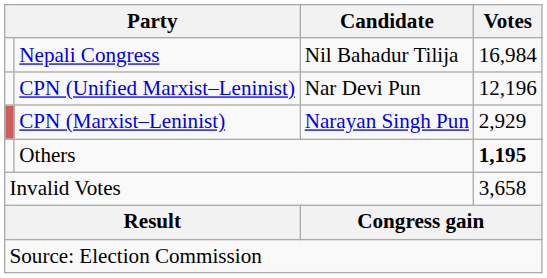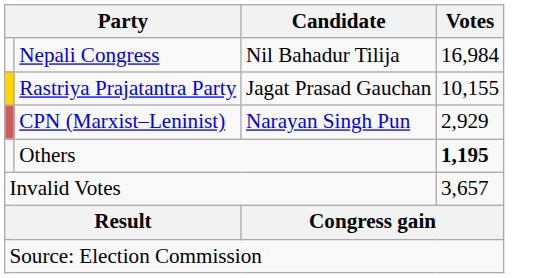- row: CPN (Unified Marxist–Leninist) | Nar Devi Pun | 12,196
+ row: Rastriya Prajatantra Party | Jagat Prasad Gauchan | 10,155
Invalid Votes | Votes: 3,658 -> 3,657
